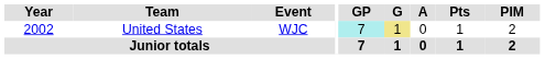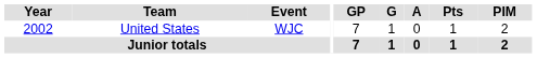United States | GP: paleturquoise background -> no background
United States | G: khaki background -> no background
